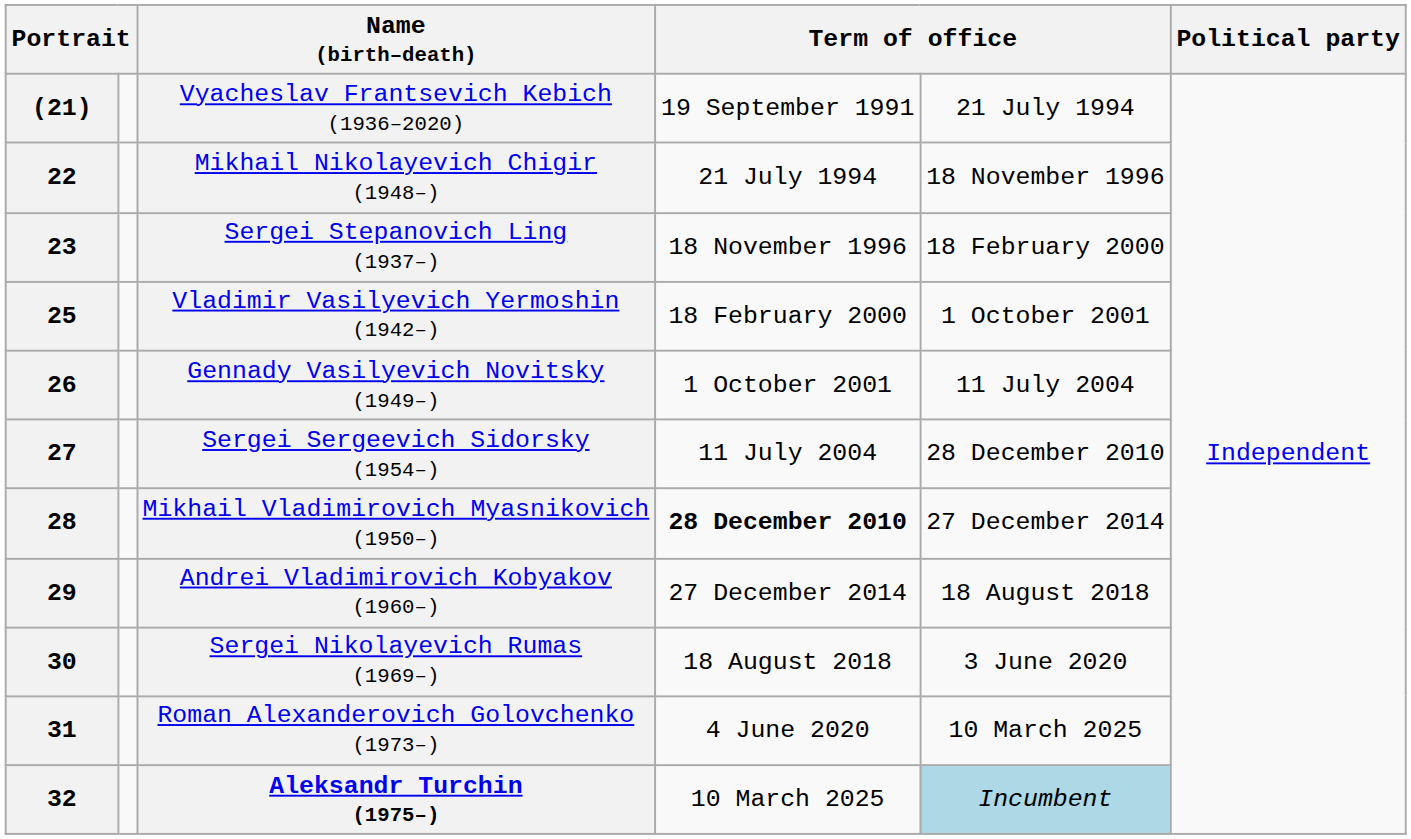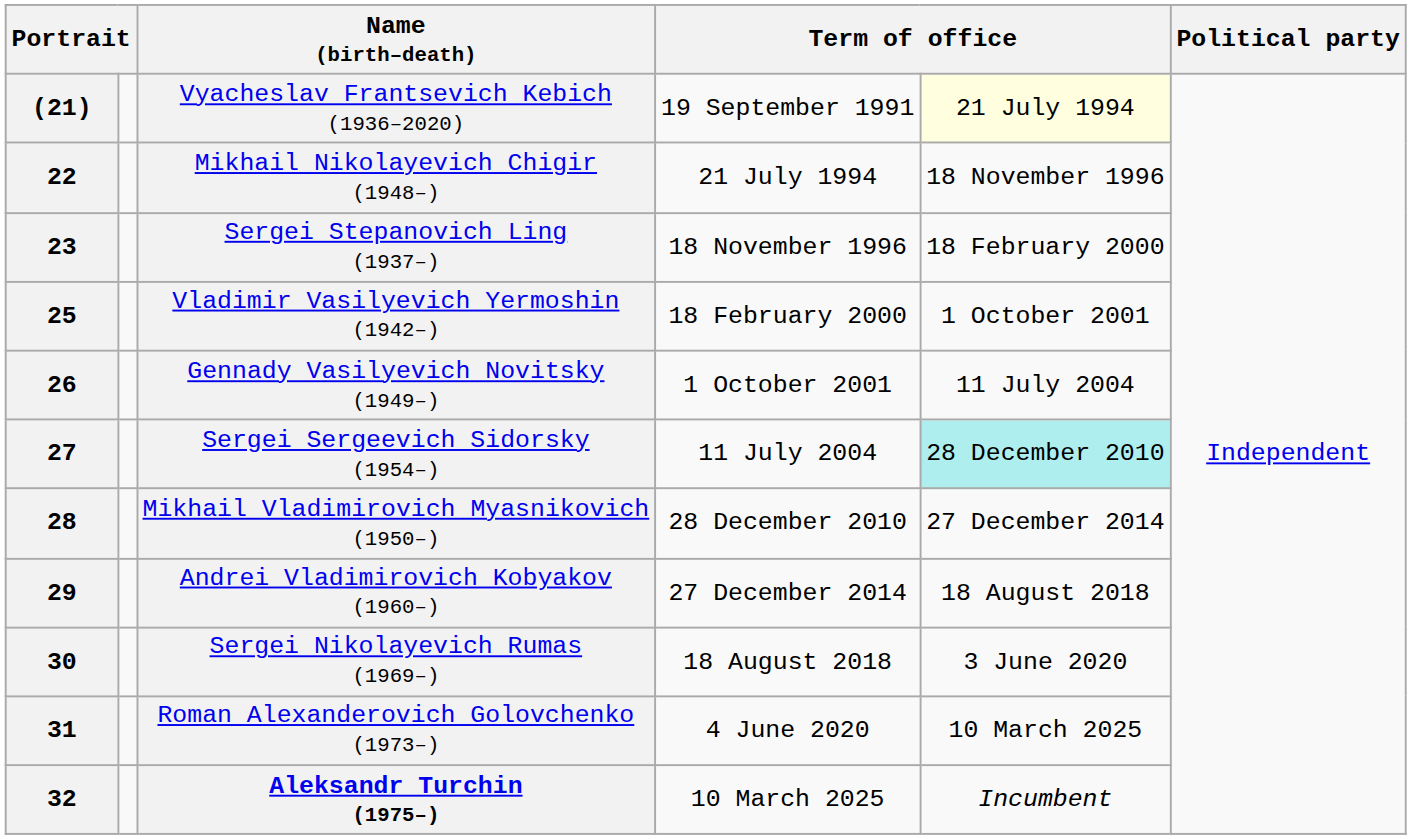Vyacheslav Frantsevich Kebich (1936–2020) | column 5: no background -> lightyellow background
Sergei Sergeevich Sidorsky (1954–) | column 5: no background -> paleturquoise background
Mikhail Vladimirovich Myasnikovich (1950–) | column 4: bold -> normal
Aleksandr Turchin (1975–) | column 5: lightblue background -> no background
